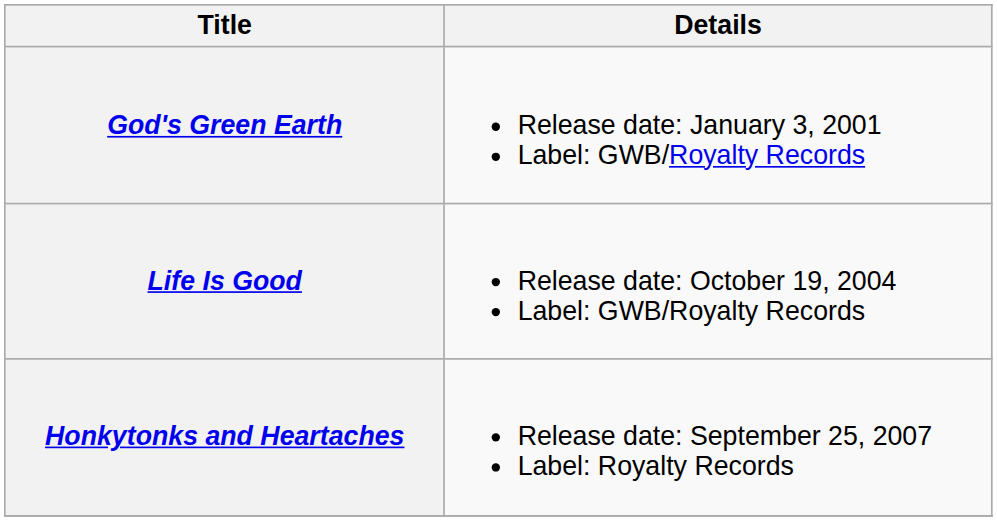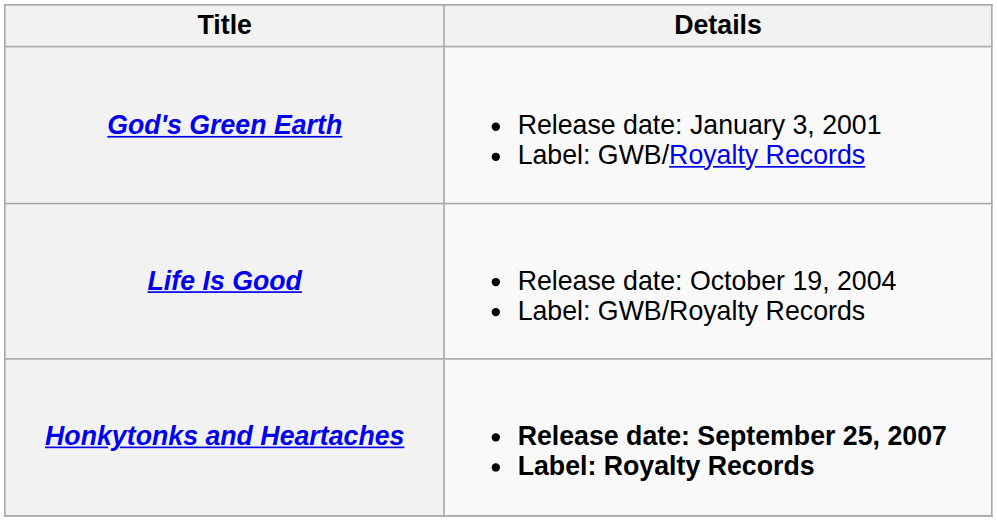Honkytonks and Heartaches | Details: normal -> bold
